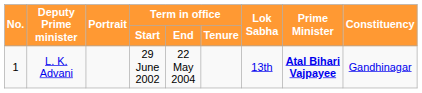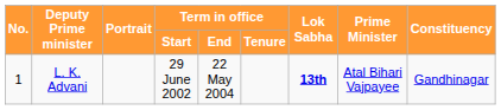L. K. Advani | Lok Sabha: normal -> bold
L. K. Advani | Prime Minister: bold -> normal
